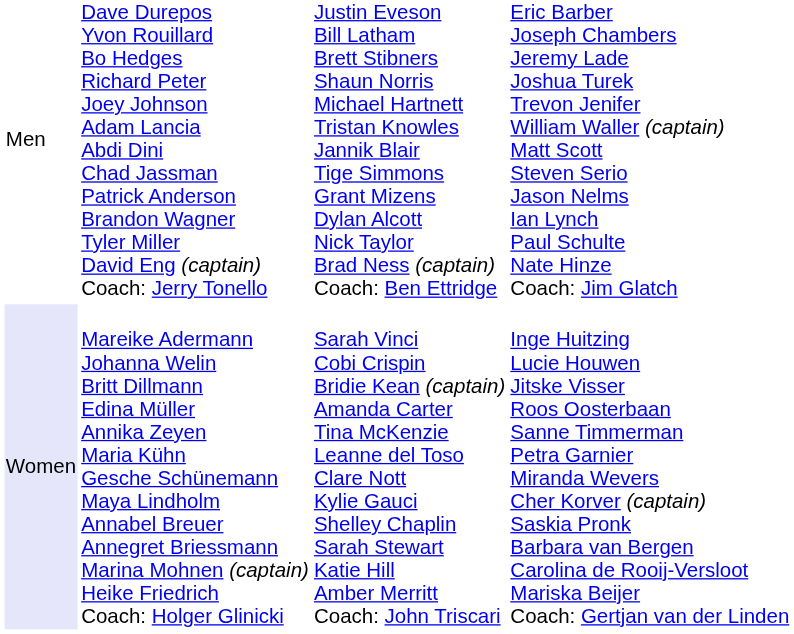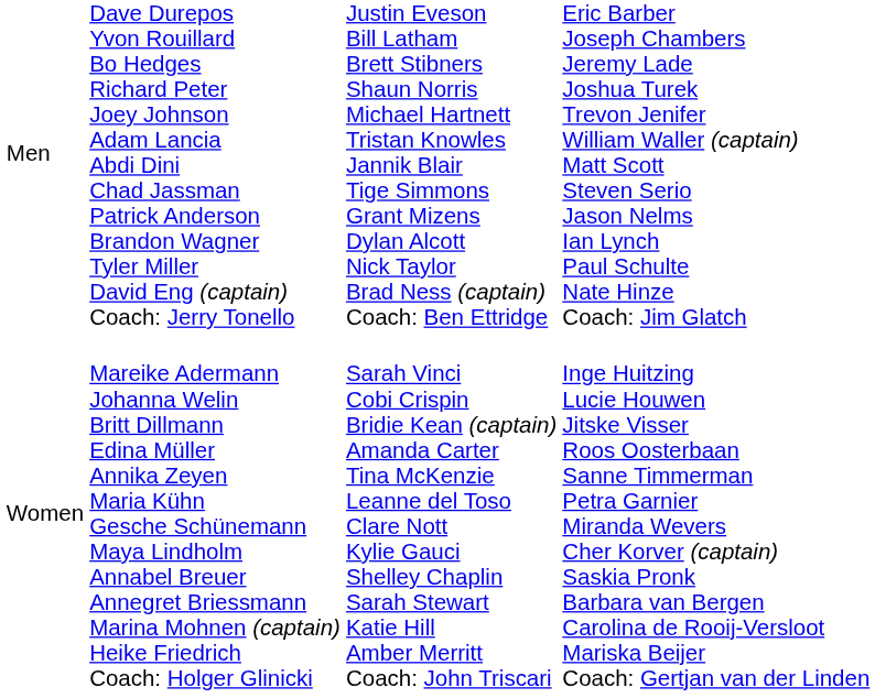Women | column 1: lavender background -> no background
